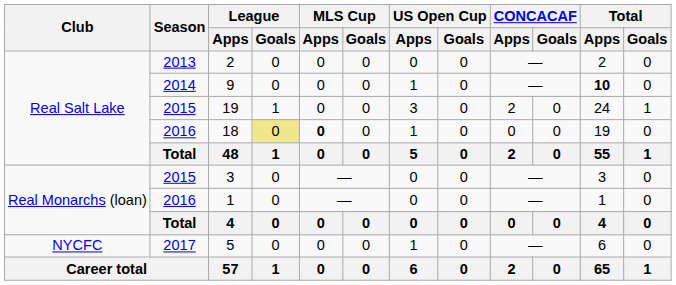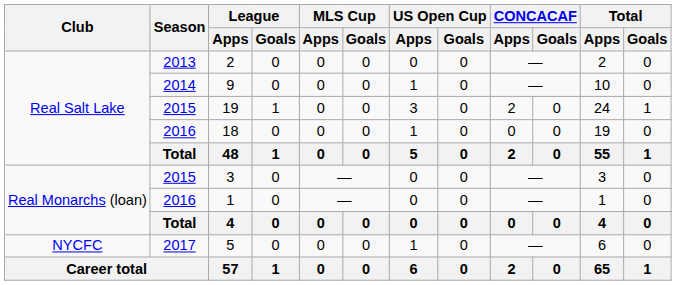9 | Total / Apps: bold -> normal
18 | League / Goals: khaki background -> no background
18 | MLS Cup / Apps: bold -> normal
